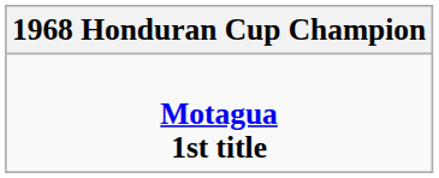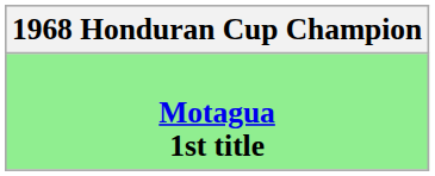row 2 | column 1: no background -> lightgreen background
